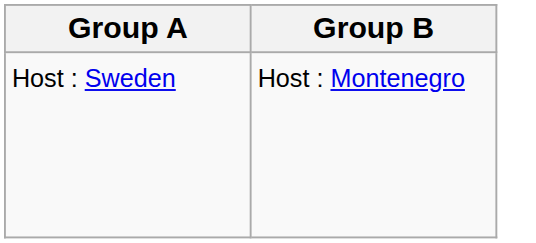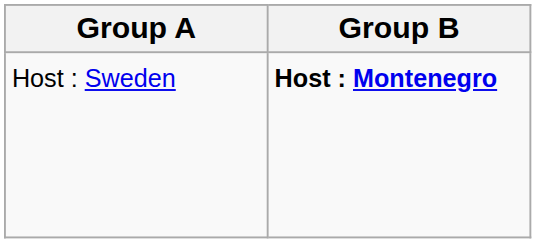Host : Sweden | Group B: normal -> bold
